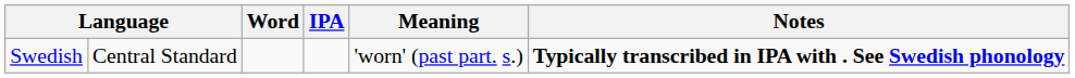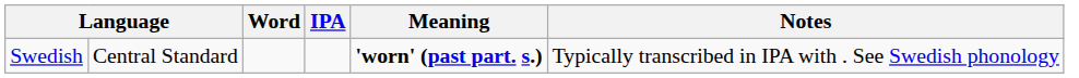Swedish | Meaning: normal -> bold
Swedish | Notes: bold -> normal
